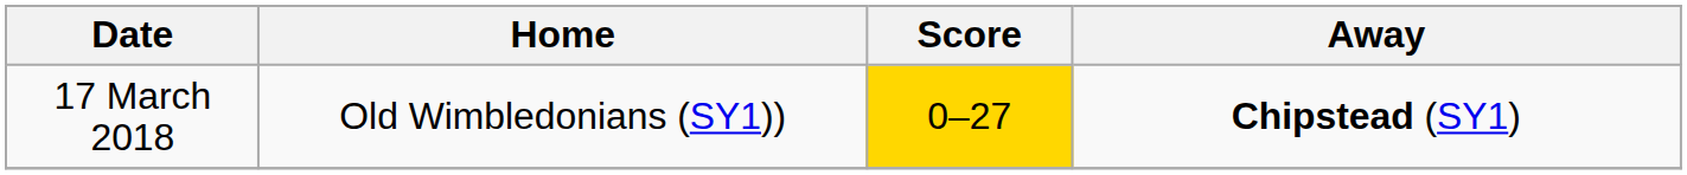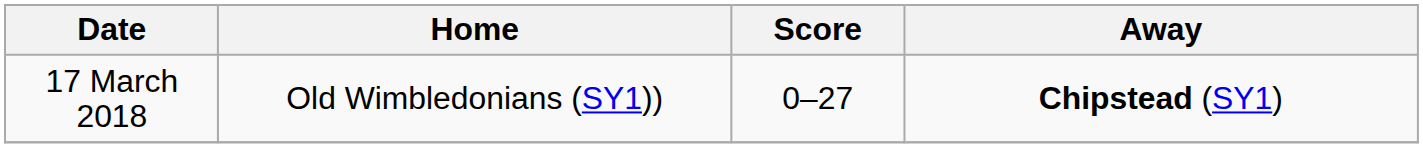17 March 2018 | Score: gold background -> no background
